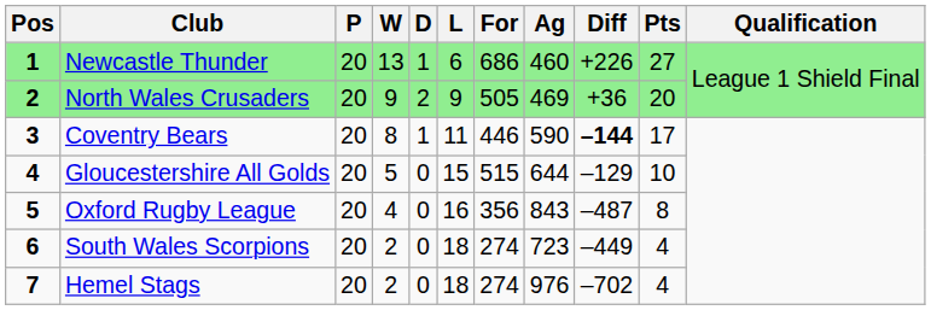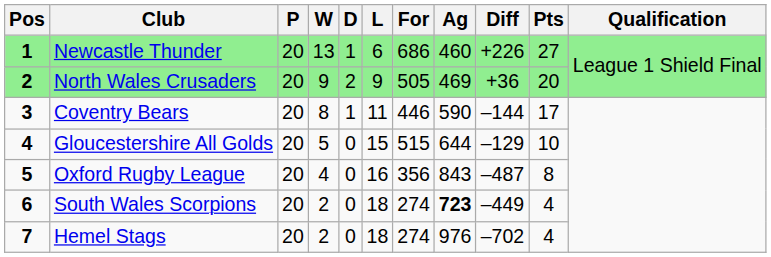Coventry Bears | Diff: bold -> normal
South Wales Scorpions | Ag: normal -> bold
